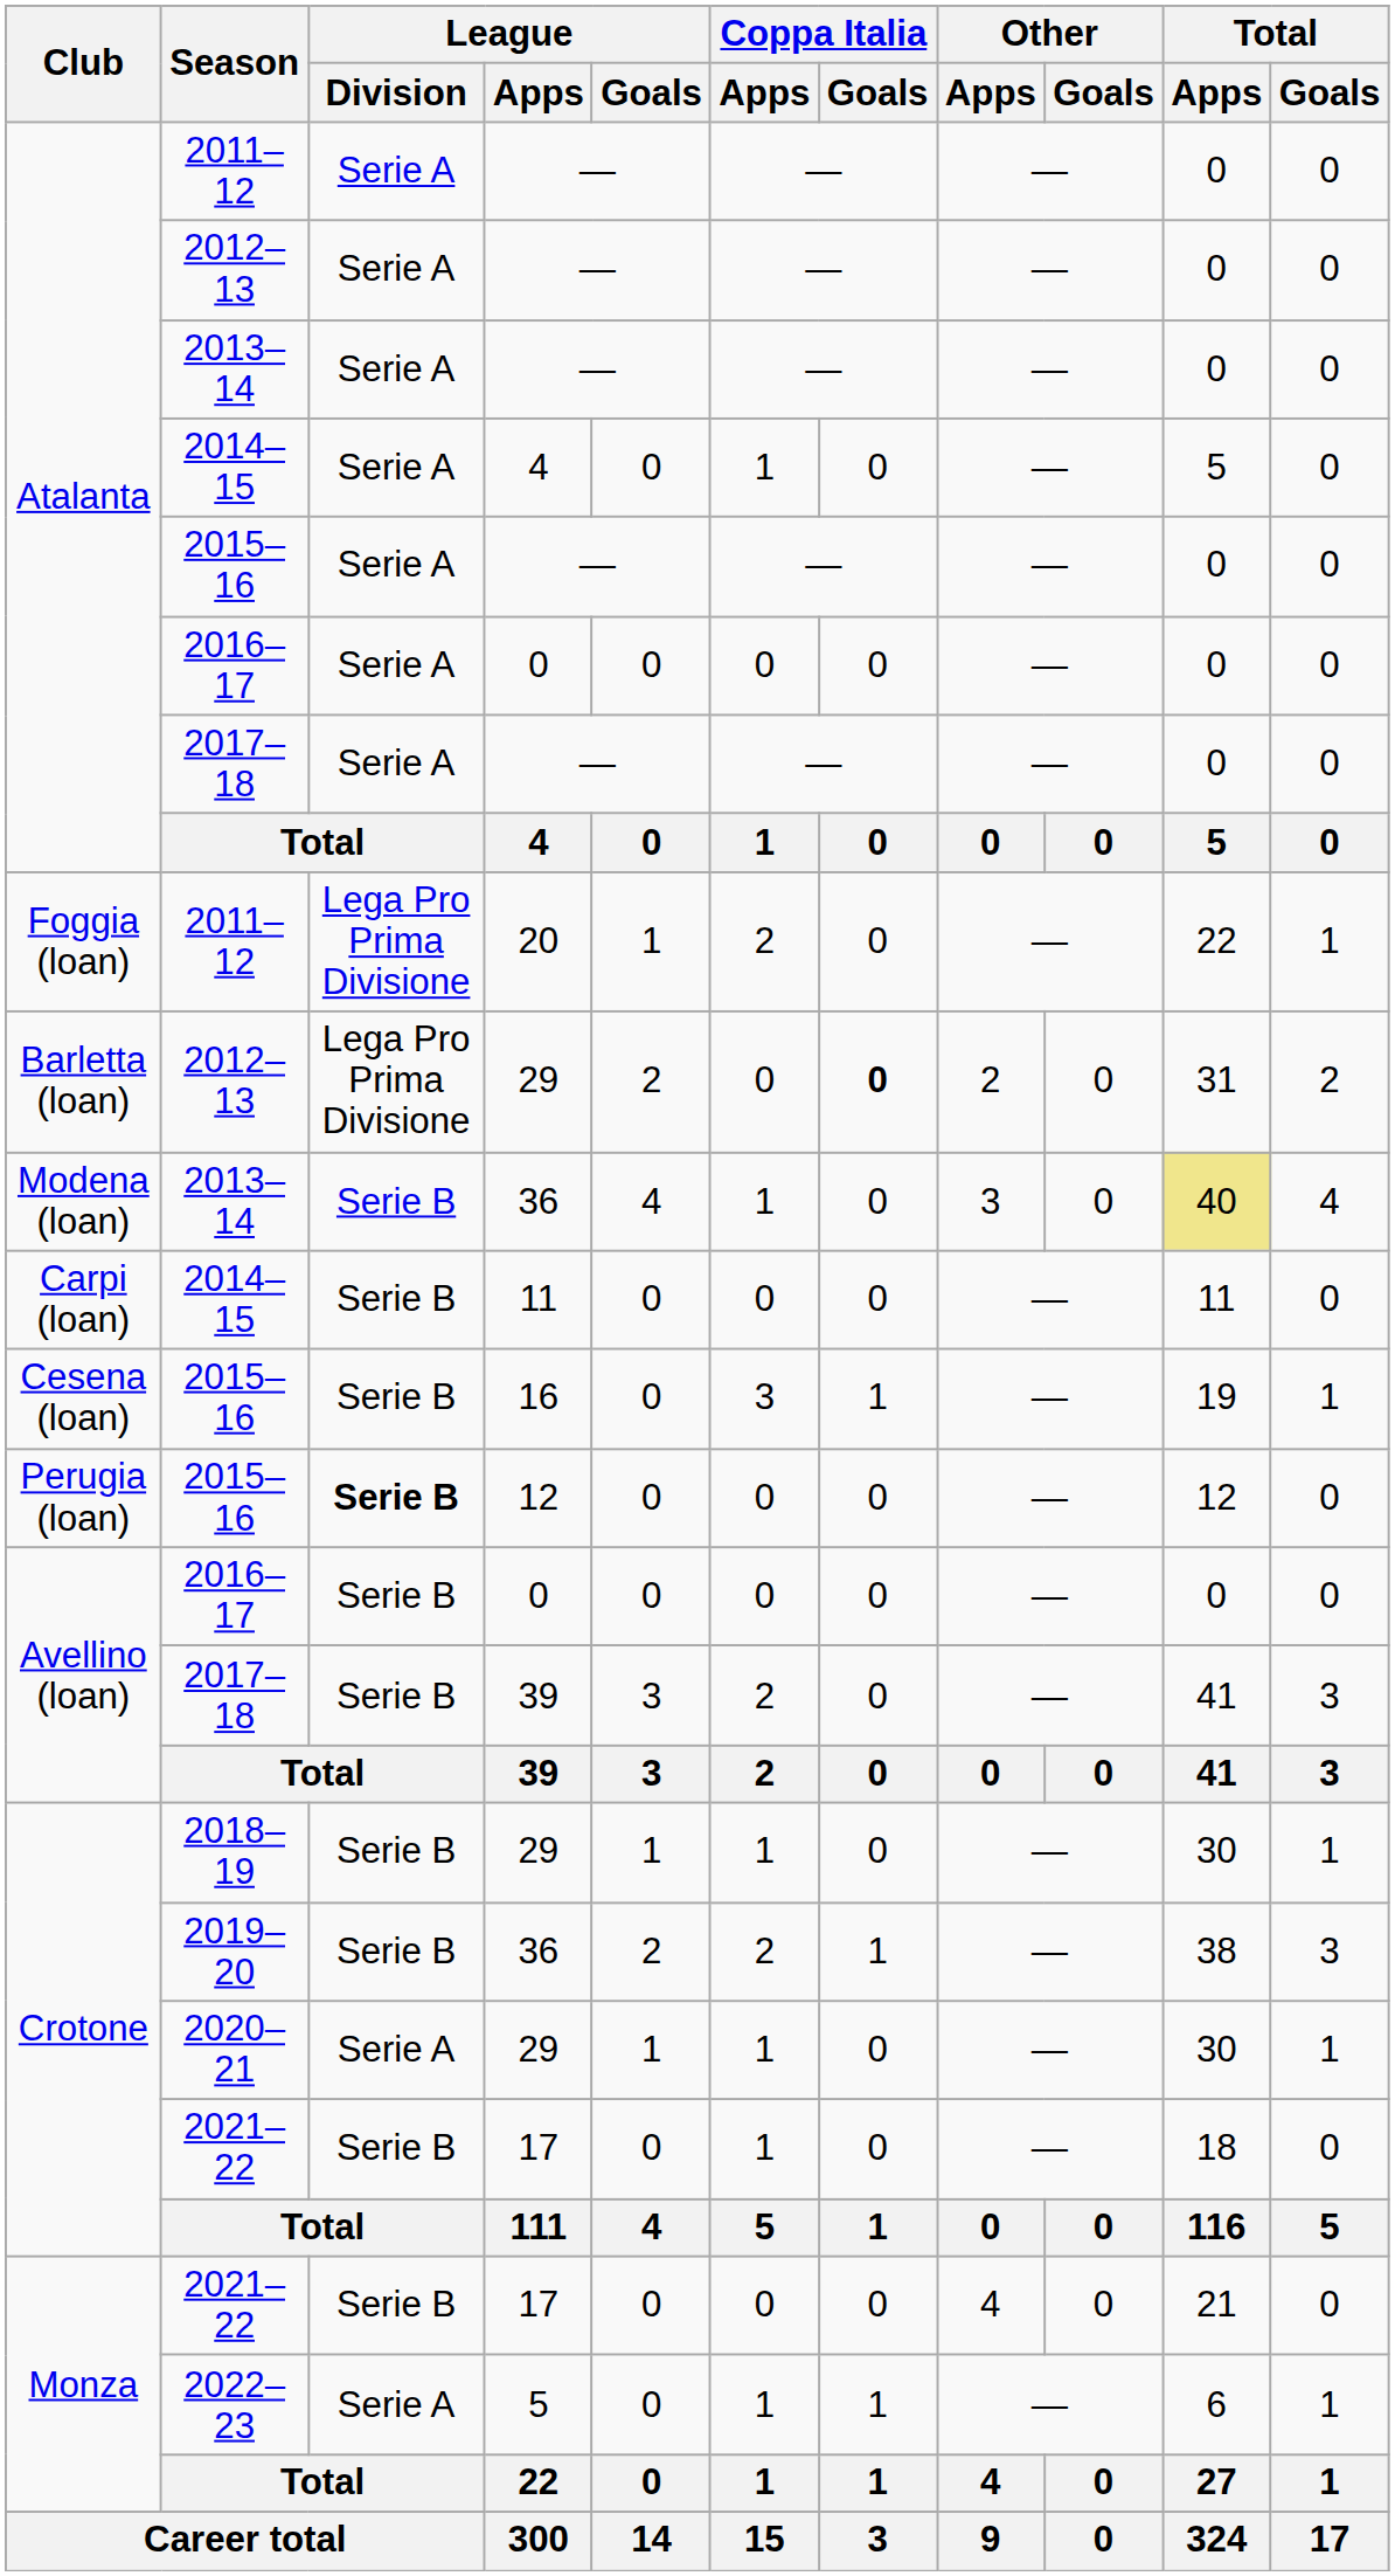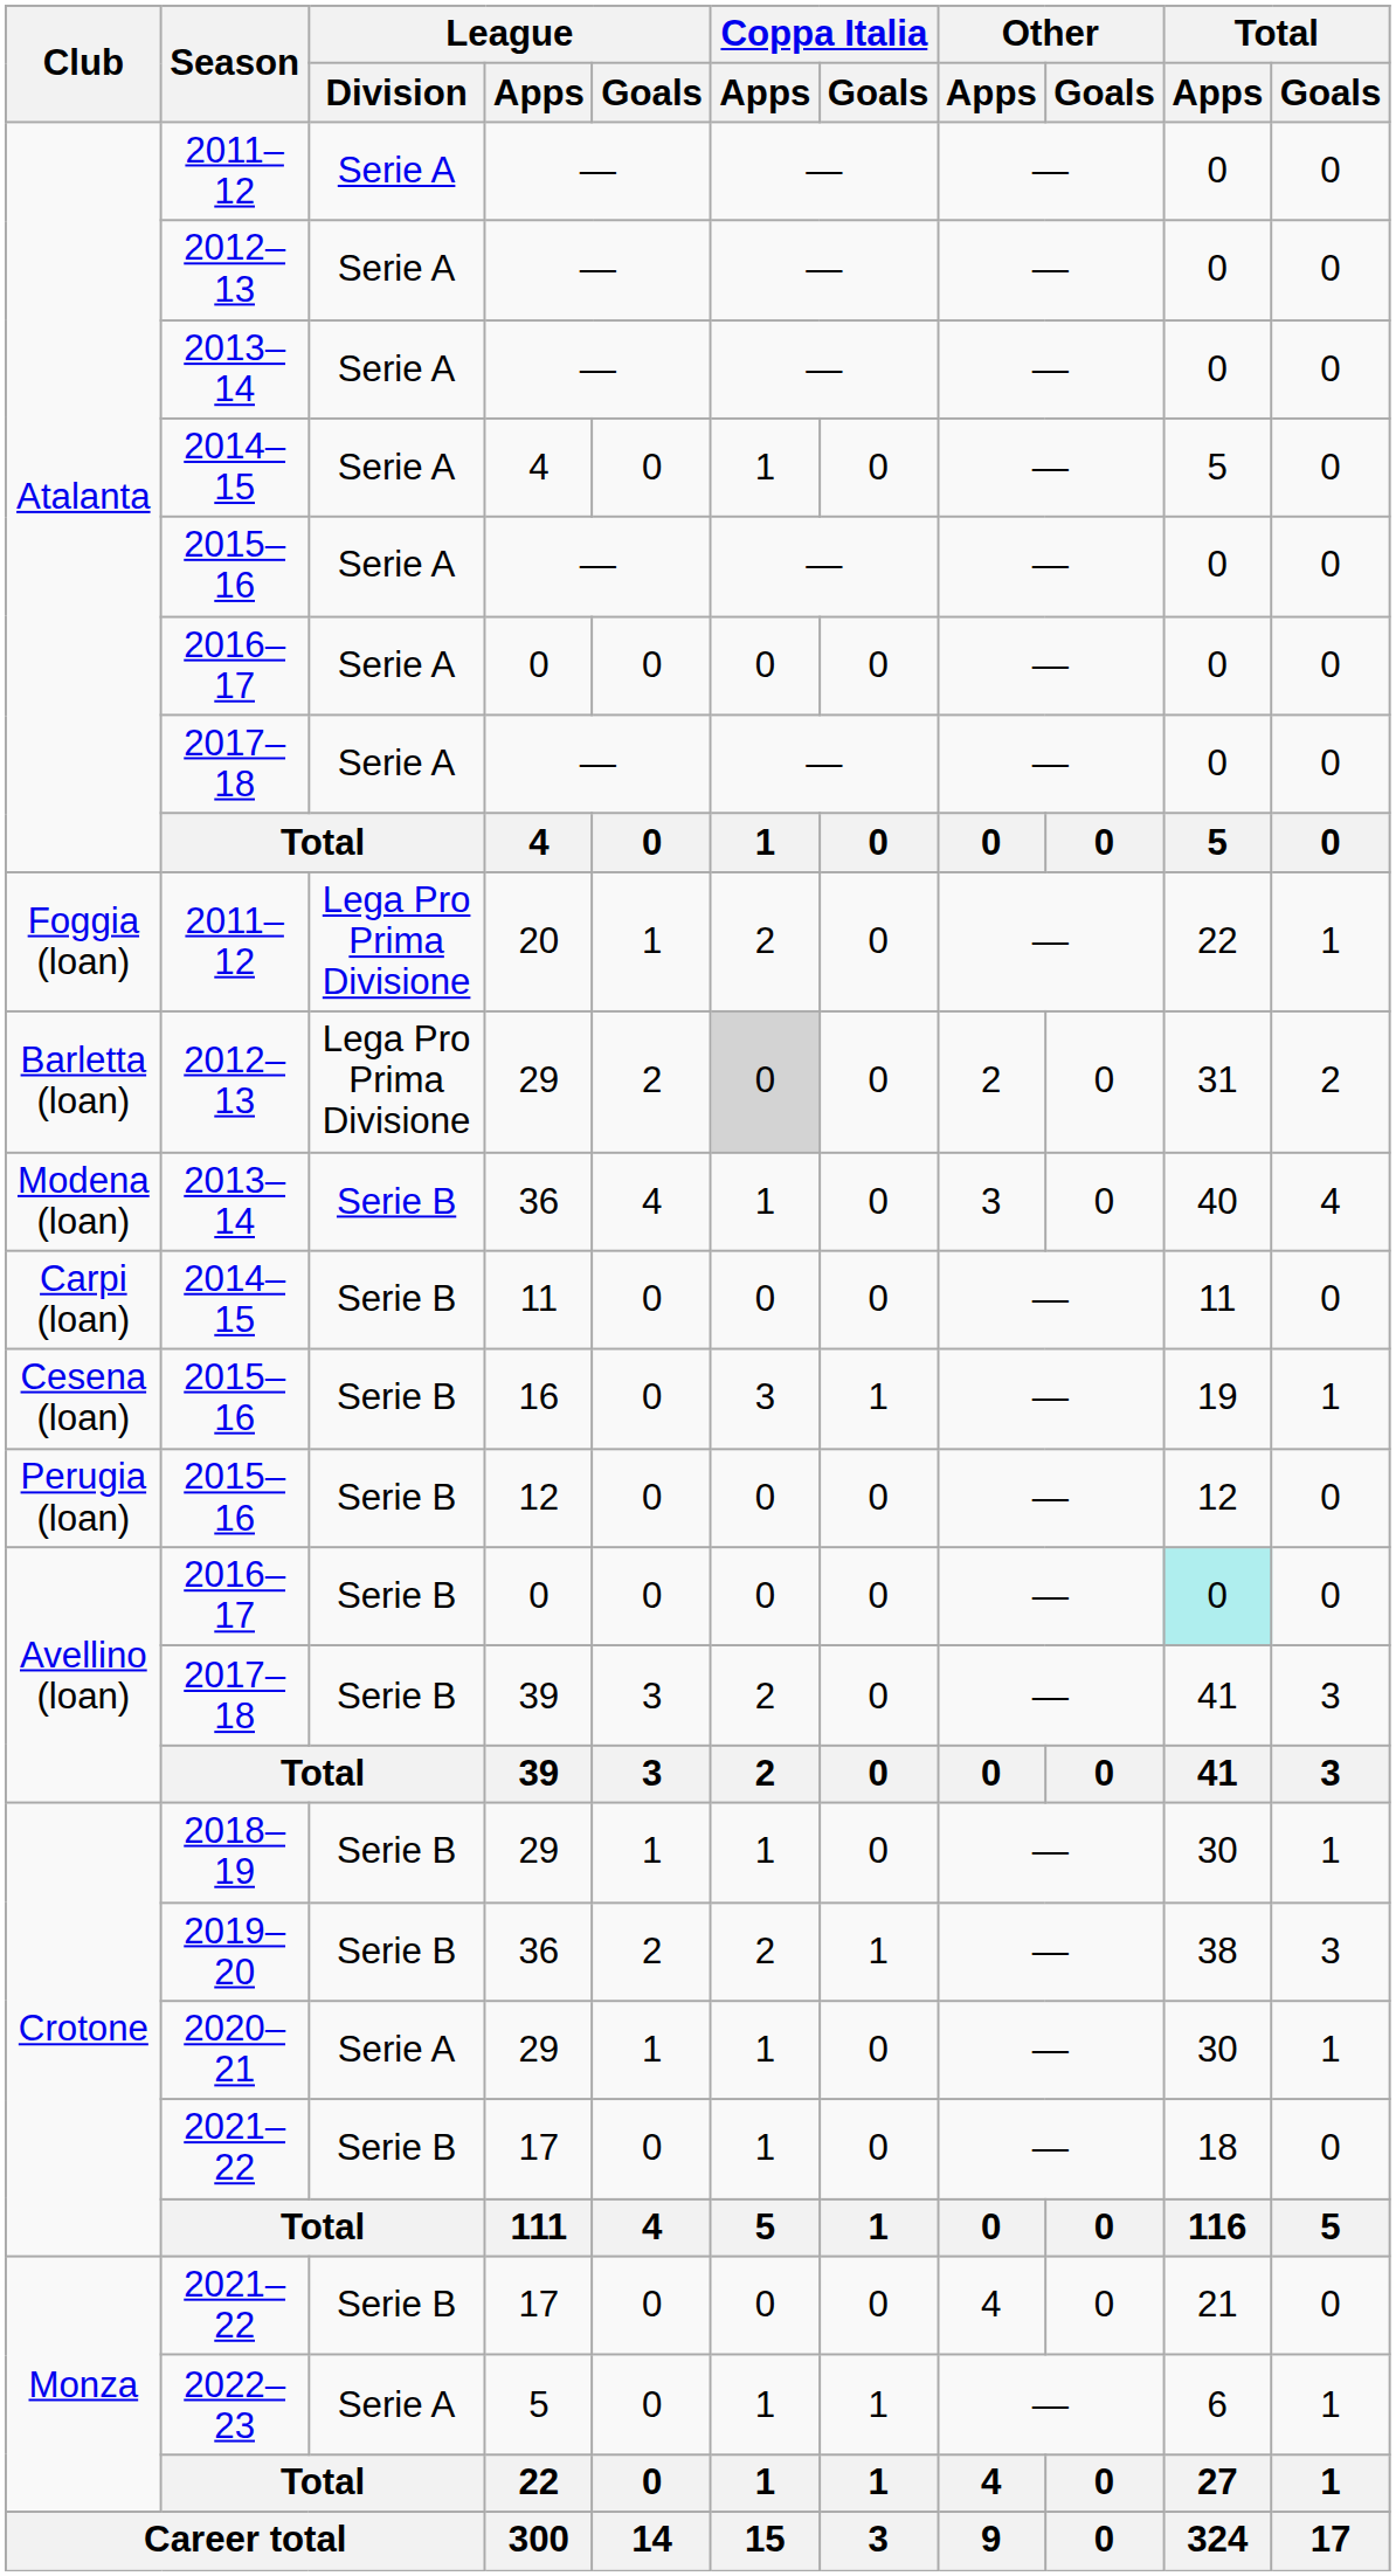Barletta (loan) / 2012–13 | Coppa Italia / Apps: no background -> lightgrey background
Barletta (loan) / 2012–13 | Coppa Italia / Goals: bold -> normal
Modena (loan) / 2013–14 | Total / Apps: khaki background -> no background
Perugia (loan) / 2015–16 | League / Division: bold -> normal
Avellino (loan) / 2016–17 | Total / Apps: no background -> paleturquoise background
